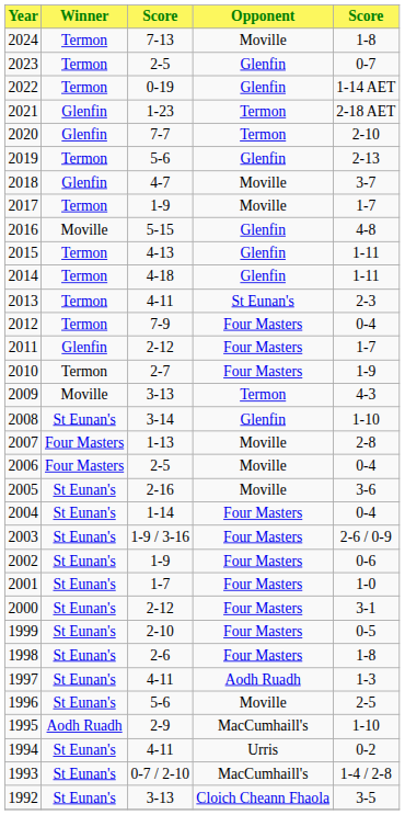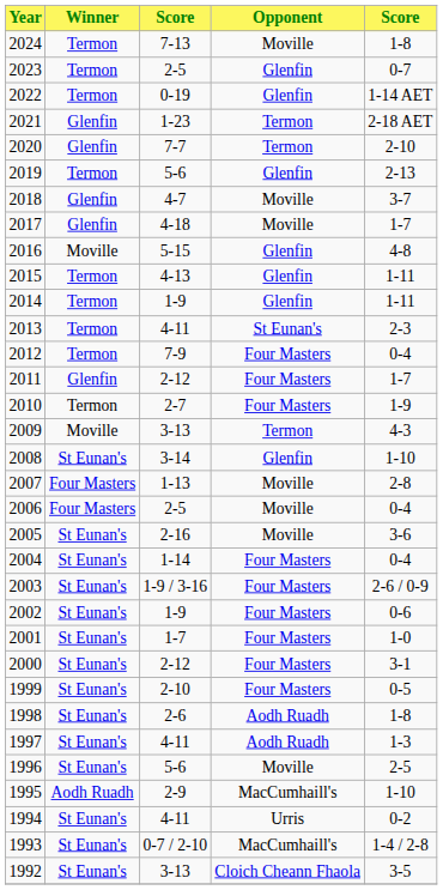2017 | Winner: Termon -> Glenfin
2017 | column 3: 1-9 -> 4-18
2014 | column 3: 4-18 -> 1-9
1998 | Opponent: Four Masters -> Aodh Ruadh
